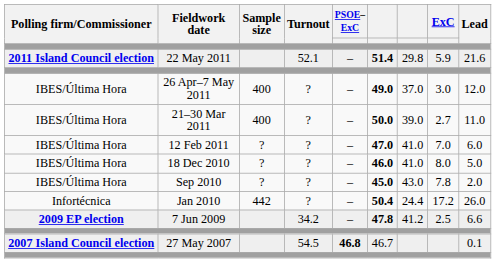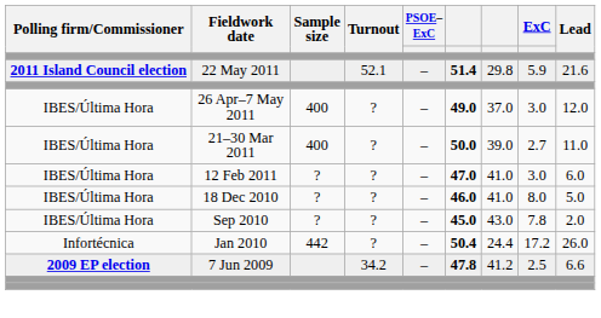12 Feb 2011 | ExC: 7.0 -> 3.0
- row: 2007 Island Council election | 27 May 2007 | 54.5 | 46.8 | 46.7 | 0.1
